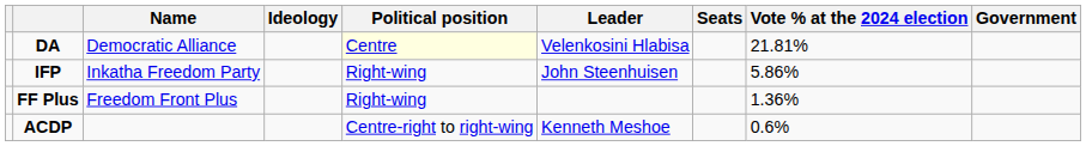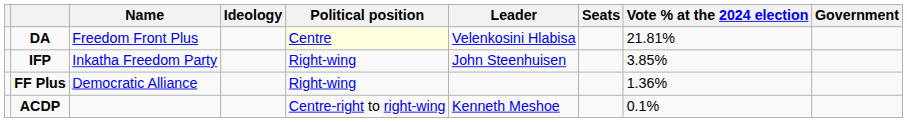DA | Name: Democratic Alliance -> Freedom Front Plus
IFP | Vote % at the 2024 election: 5.86% -> 3.85%
FF Plus | Name: Freedom Front Plus -> Democratic Alliance
ACDP | Vote % at the 2024 election: 0.6% -> 0.1%
